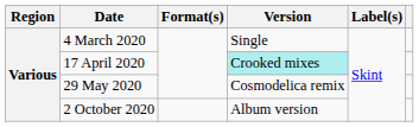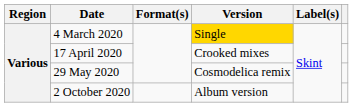4 March 2020 | Version: no background -> gold background
17 April 2020 | Version: paleturquoise background -> no background
